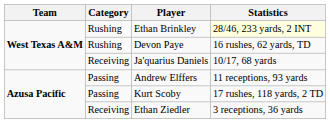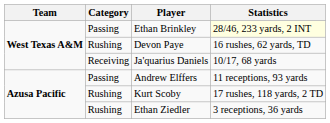Ethan Brinkley | Category: Rushing -> Passing
Kurt Scoby | Category: Passing -> Rushing
Ethan Ziedler | Category: Receiving -> Rushing
